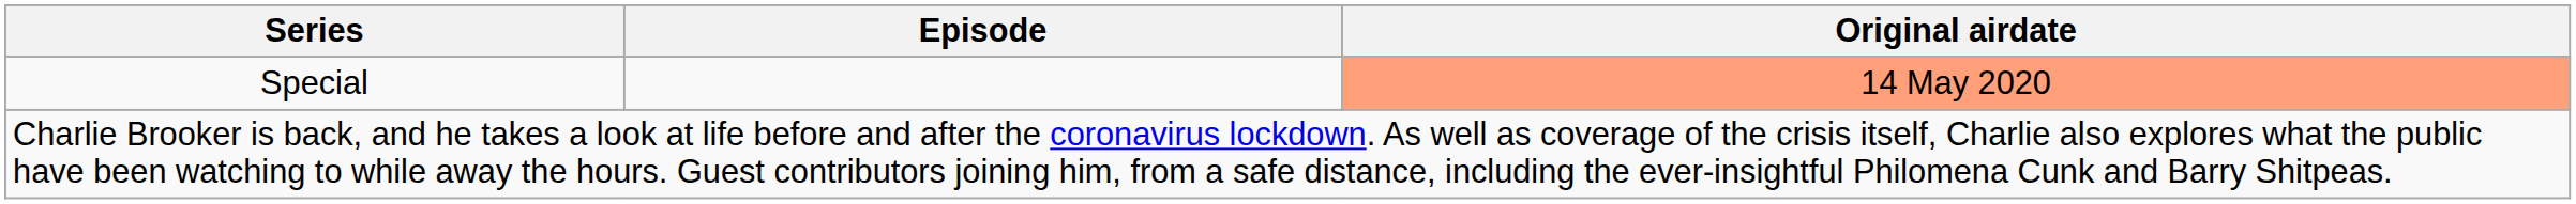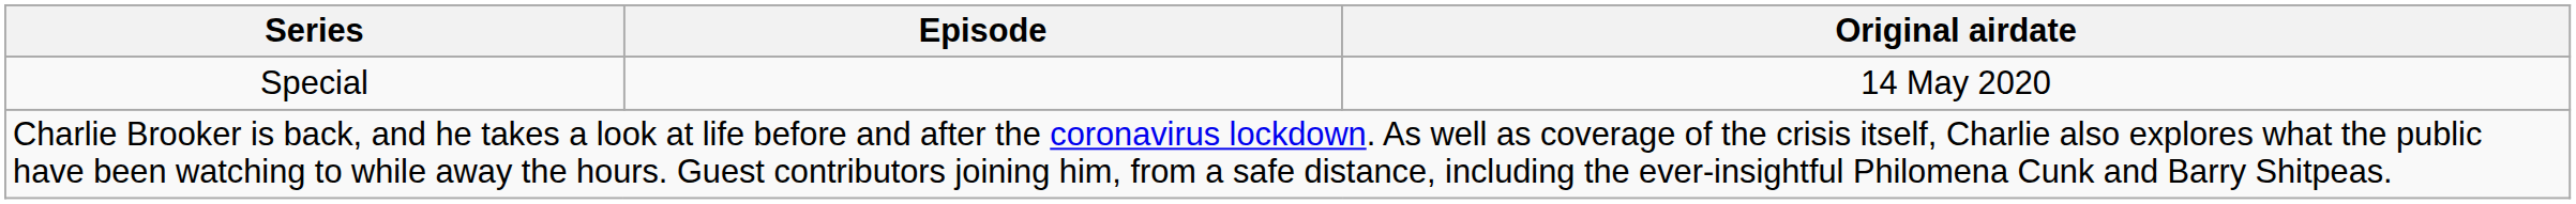Special | Original airdate: lightsalmon background -> no background
